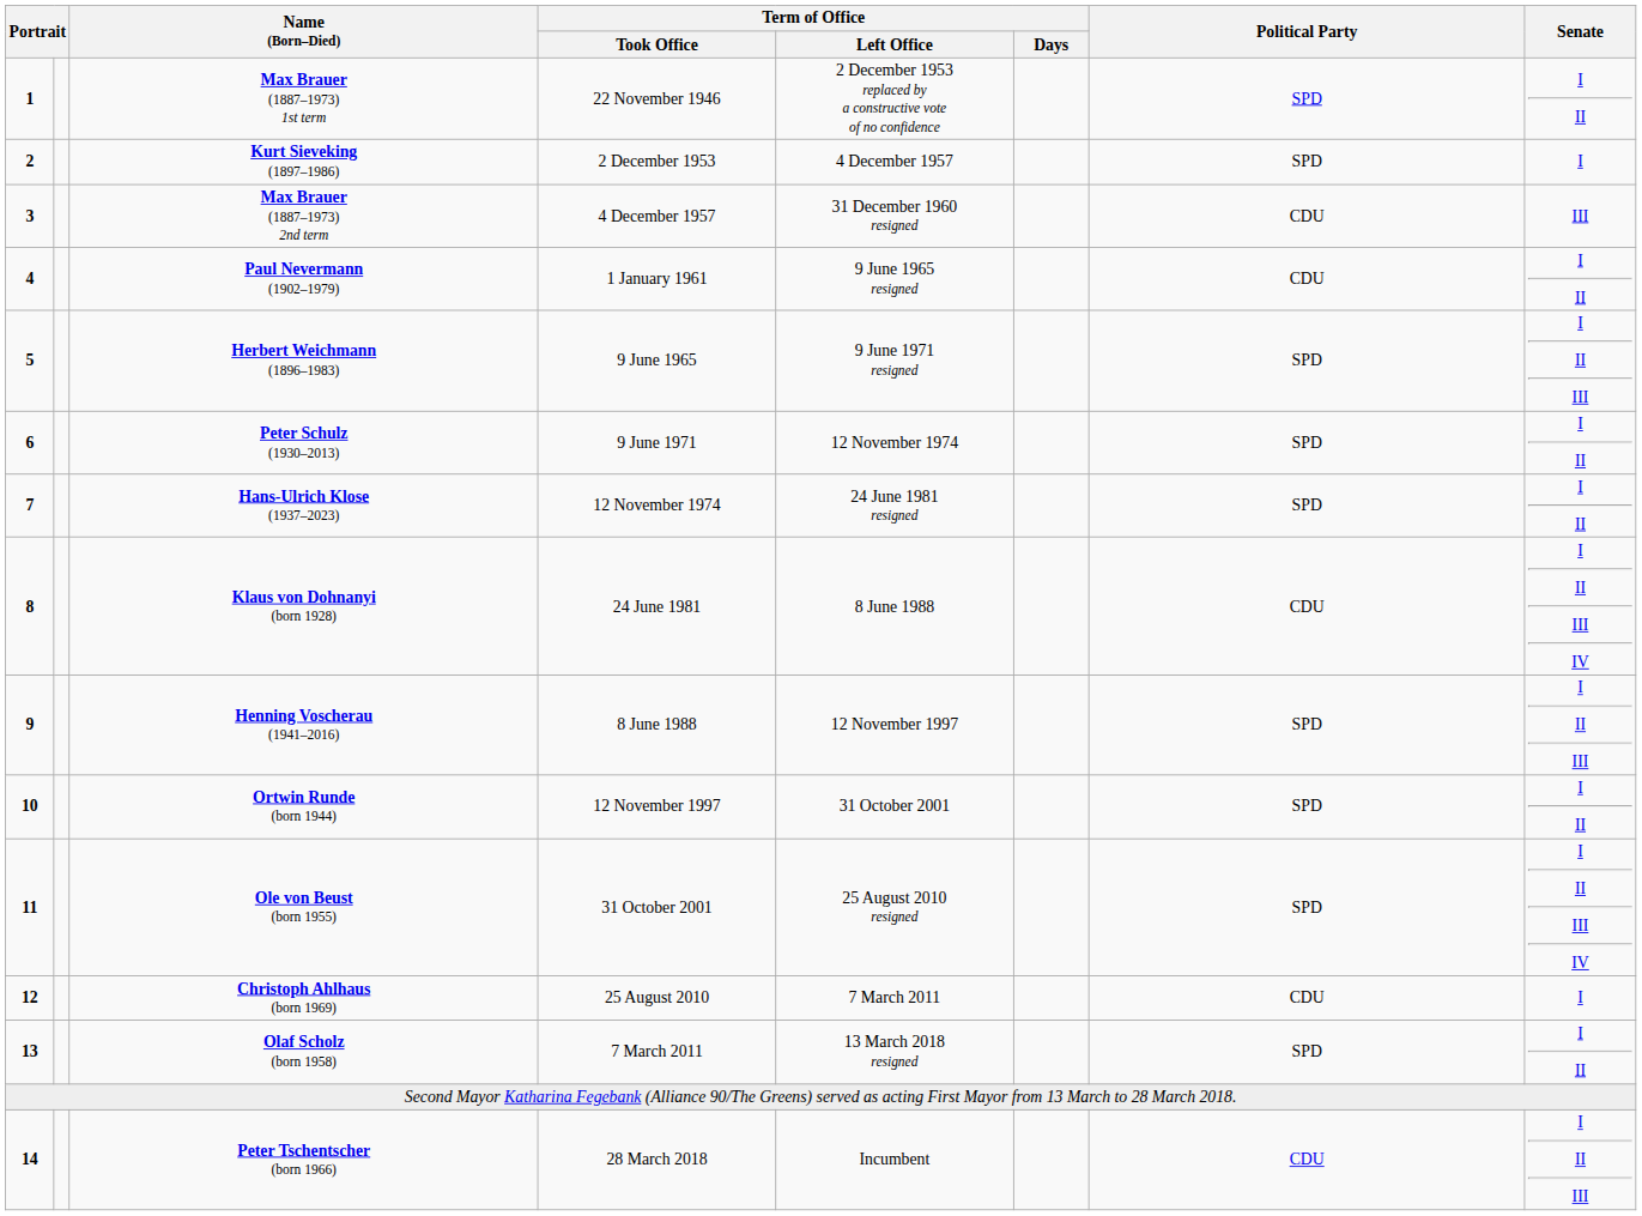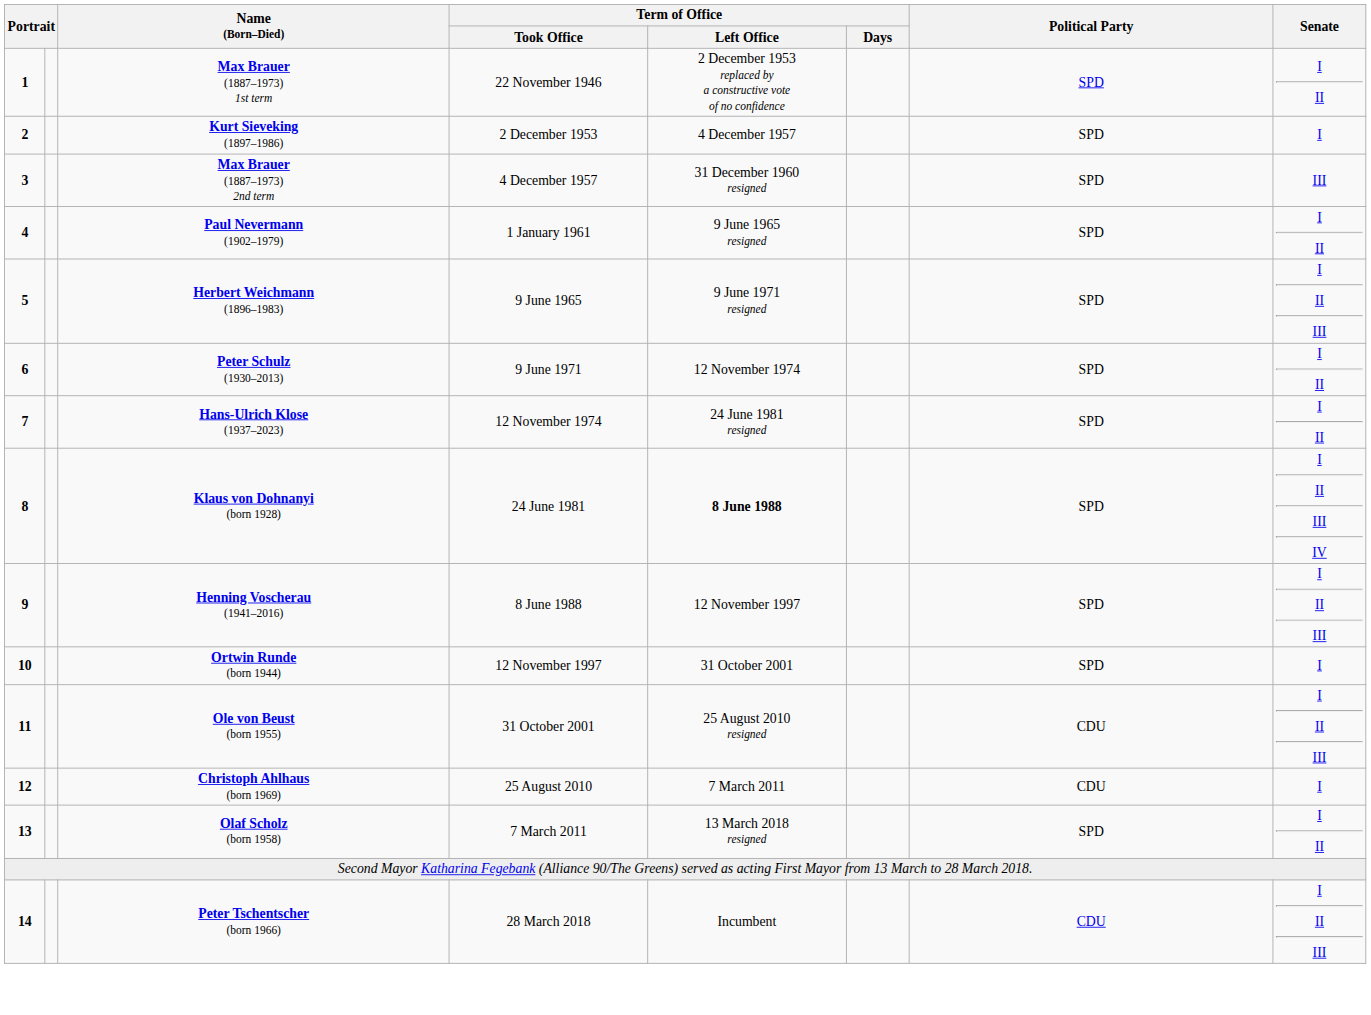Max Brauer (1887–1973) 2nd term | Political Party: CDU -> SPD
Paul Nevermann (1902–1979) | Political Party: CDU -> SPD
Klaus von Dohnanyi (born 1928) | Term of Office / Left Office: normal -> bold
Klaus von Dohnanyi (born 1928) | Political Party: CDU -> SPD
Ortwin Runde (born 1944) | Senate: I II -> I
Ole von Beust (born 1955) | Political Party: SPD -> CDU
Ole von Beust (born 1955) | Senate: I II III IV -> I II III
